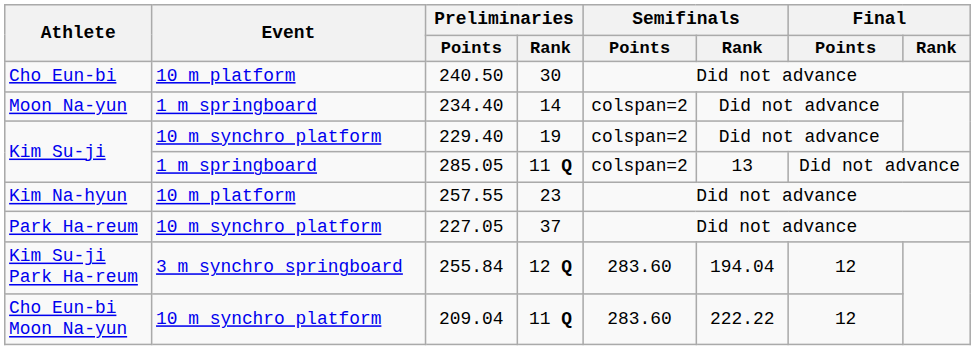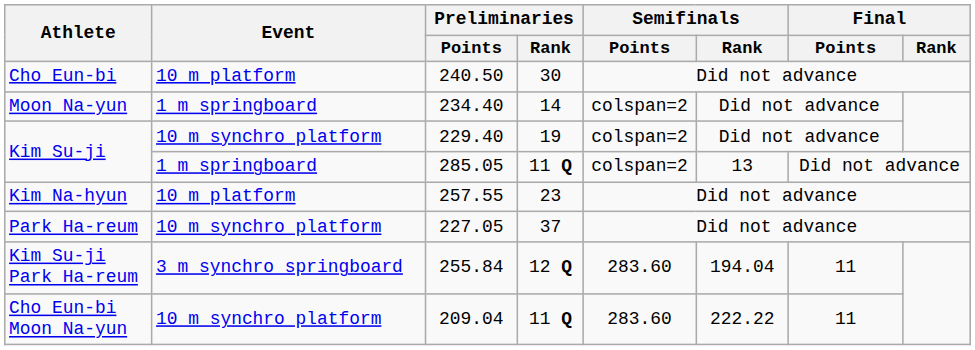255.84 | Final / Points: 12 -> 11
209.04 | Final / Points: 12 -> 11
